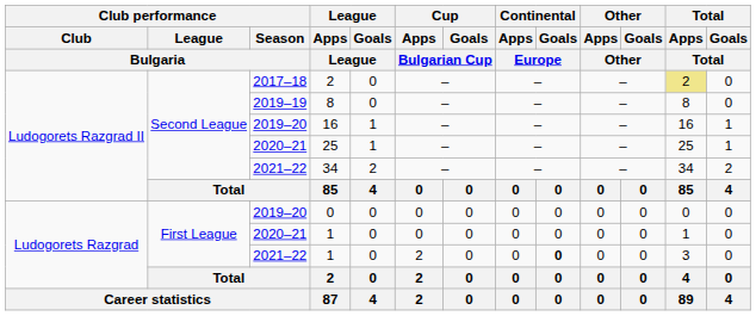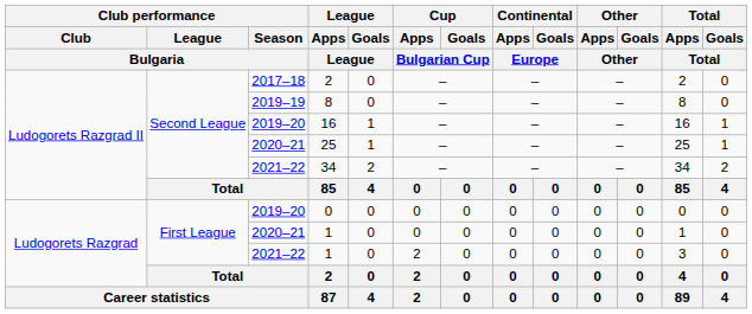2017–18 / 2 | Total / Apps / Total: khaki background -> no background
2021–22 / 1 | Continental / Goals / Europe: bold -> normal
